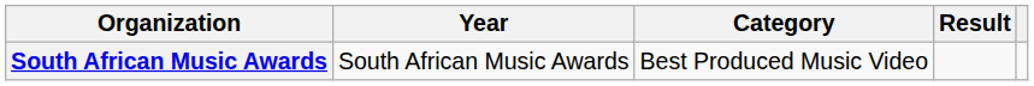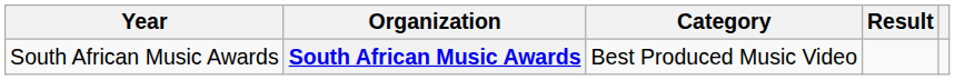columns swapped: Organization <-> Year
